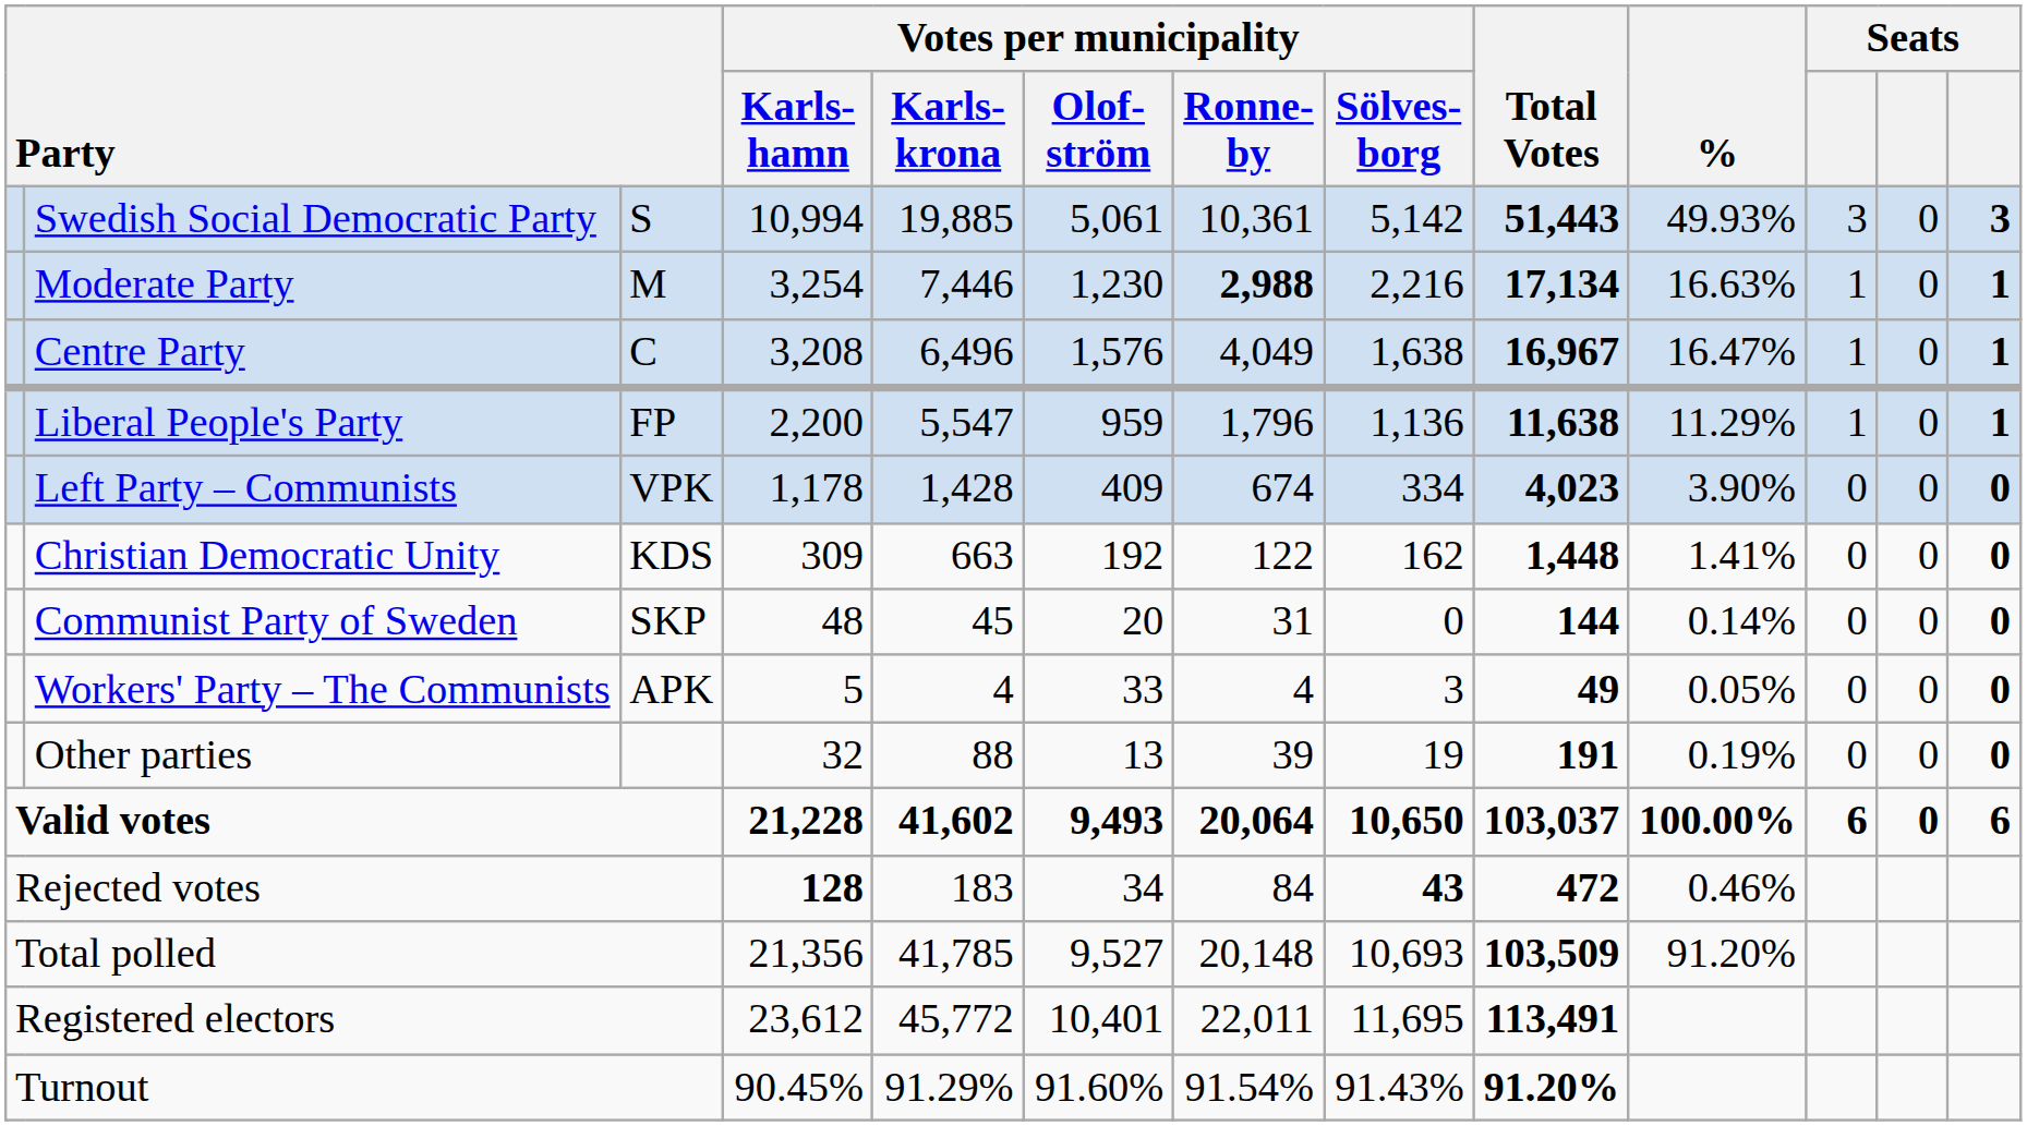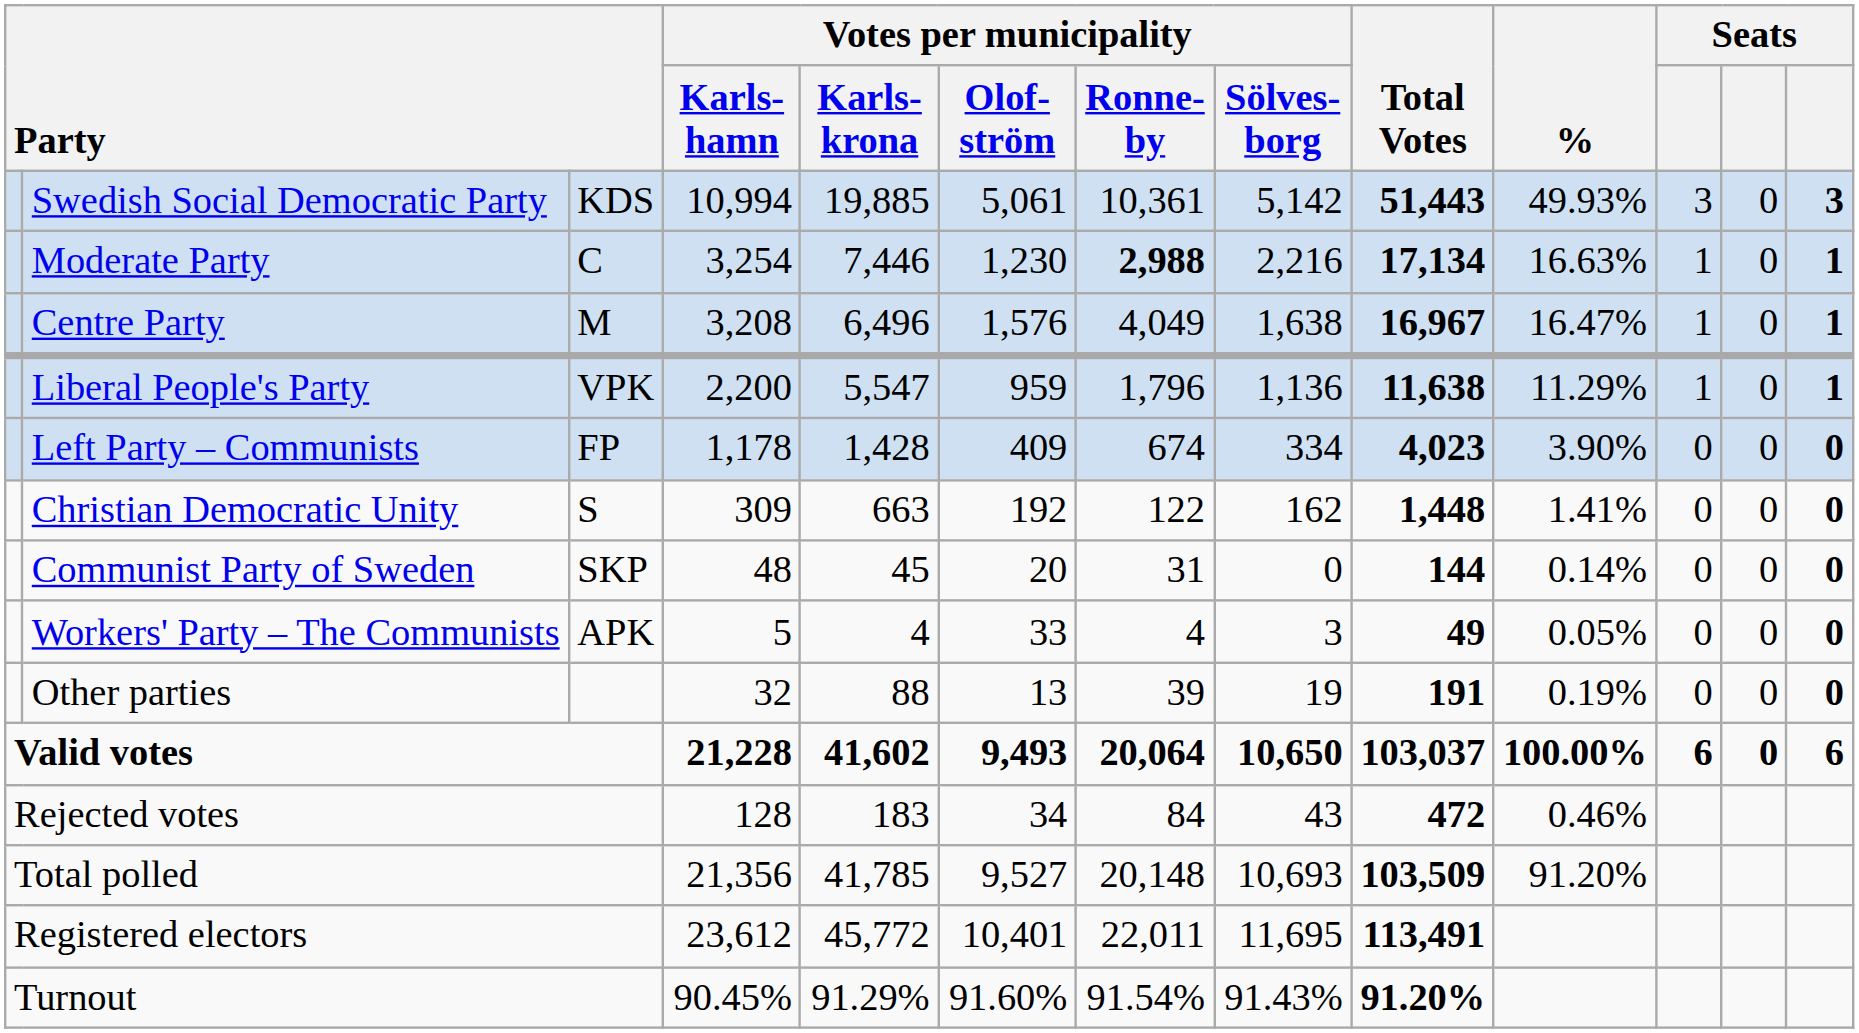Swedish Social Democratic Party | column 3: S -> KDS
Moderate Party | column 3: M -> C
Centre Party | column 3: C -> M
Liberal People's Party | column 3: FP -> VPK
Left Party – Communists | column 3: VPK -> FP
Christian Democratic Unity | column 3: KDS -> S
Rejected votes | Votes per municipality / Karls- hamn: bold -> normal
Rejected votes | Votes per municipality / Sölves- borg: bold -> normal
